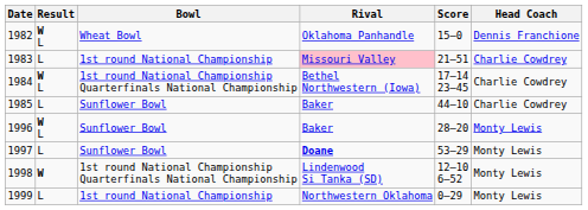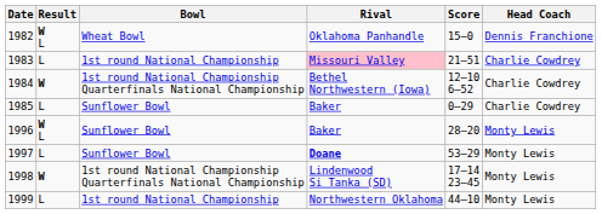1984 | Result: W L -> W
1984 | Score: 17–14 23–45 -> 12–10 6–52
1985 | Score: 44–10 -> 0–29
1998 | Score: 12–10 6–52 -> 17–14 23–45
1999 | Score: 0–29 -> 44–10
